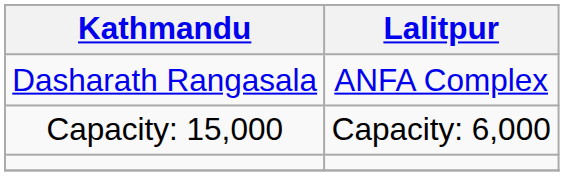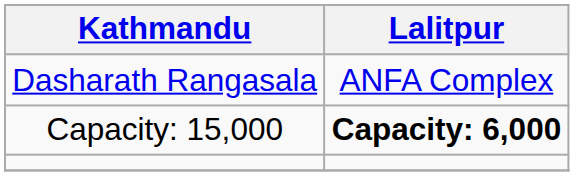row 3 | Lalitpur: normal -> bold
